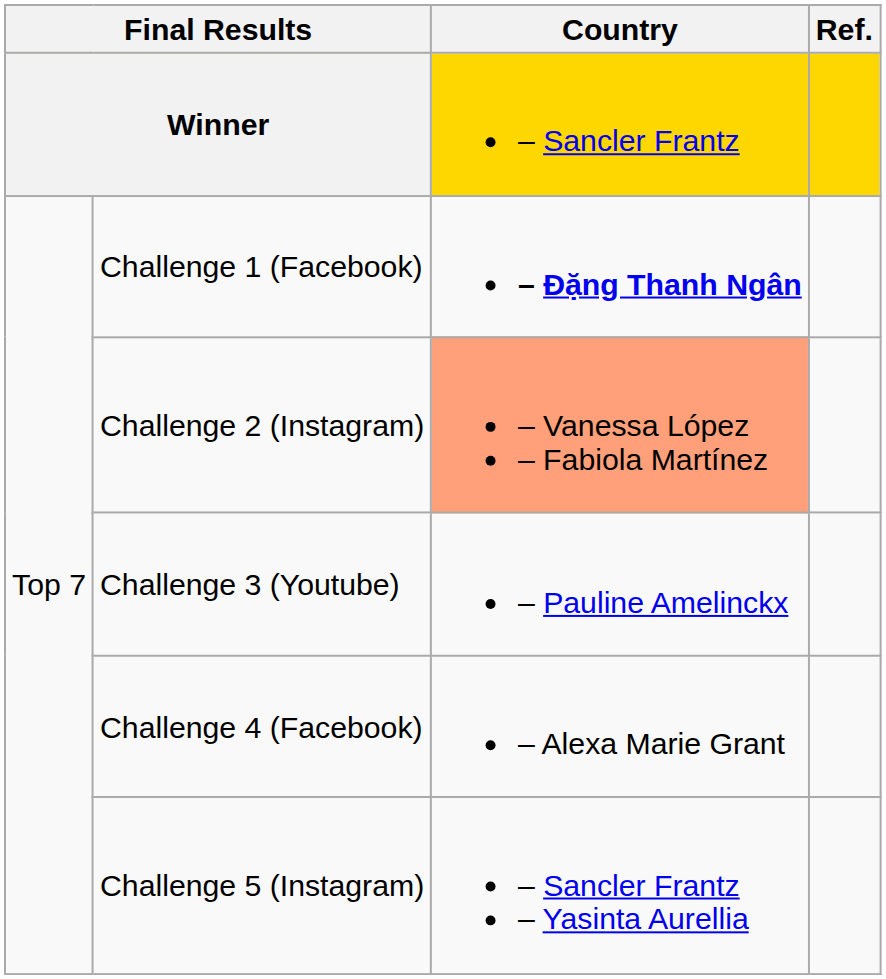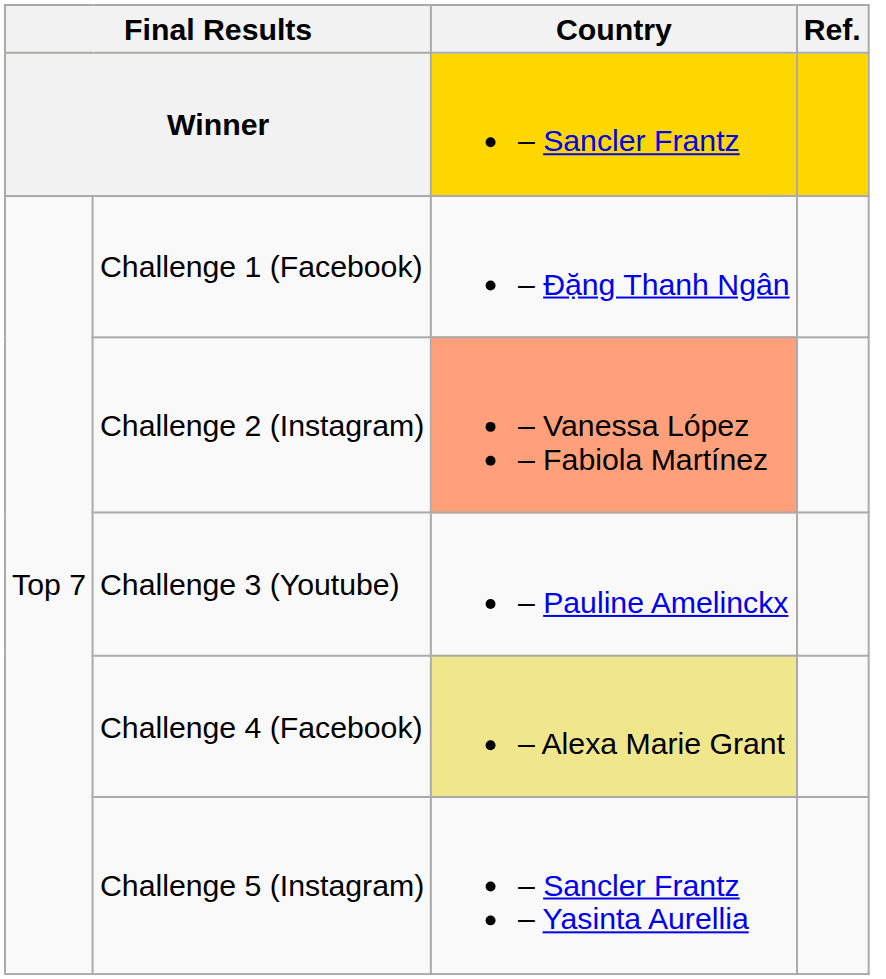Challenge 1 (Facebook) | Country: bold -> normal
Challenge 4 (Facebook) | Country: no background -> khaki background
